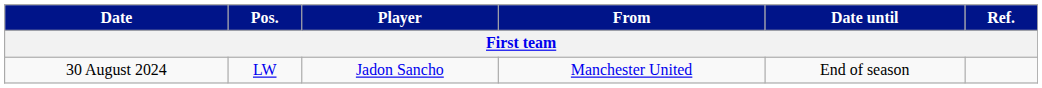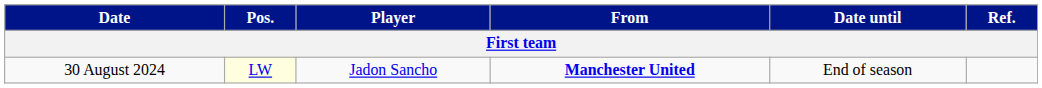30 August 2024 | Pos.: no background -> lightyellow background
30 August 2024 | From: normal -> bold
